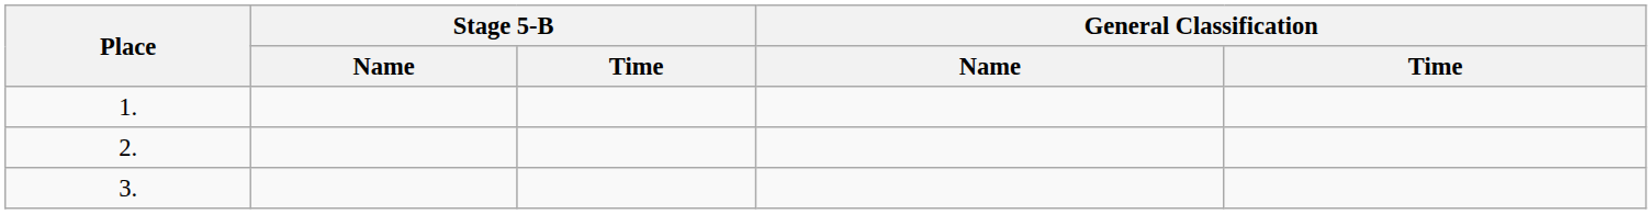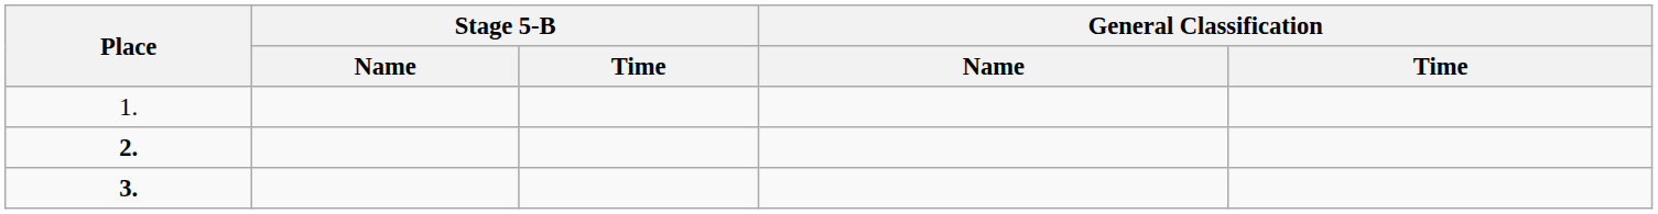2. | Place: normal -> bold
3. | Place: normal -> bold
